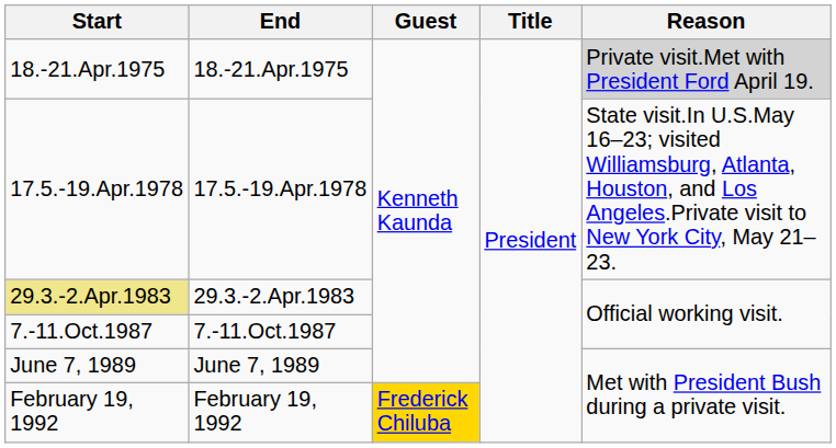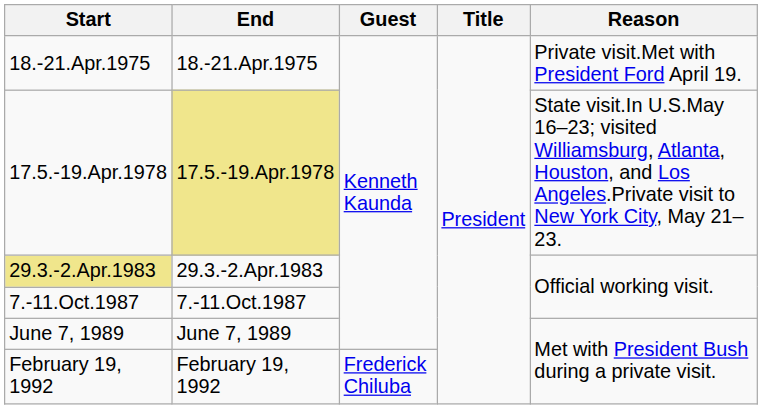row 2 | Reason: lightgrey background -> no background
row 3 | End: no background -> khaki background
row 7 | Guest: gold background -> no background
